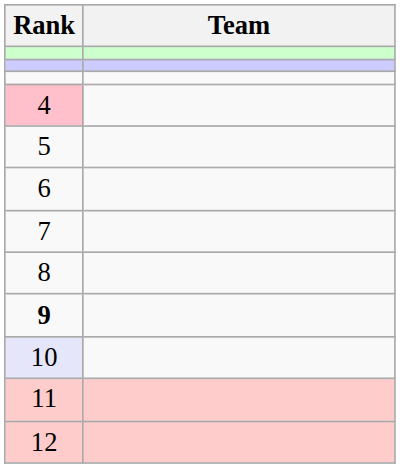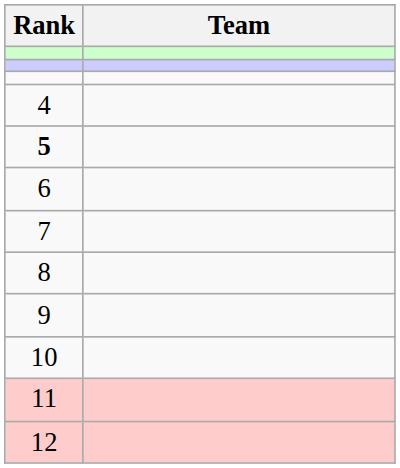row 5 | Rank: pink background -> no background
row 6 | Rank: normal -> bold
row 10 | Rank: bold -> normal
row 11 | Rank: lavender background -> no background
